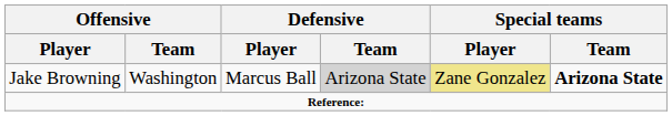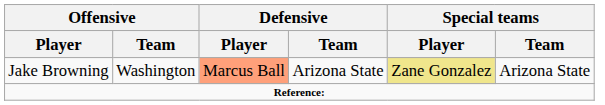Jake Browning | Defensive / Player: no background -> lightsalmon background
Jake Browning | Defensive / Team: lightgrey background -> no background
Jake Browning | Special teams / Team: bold -> normal
